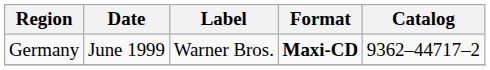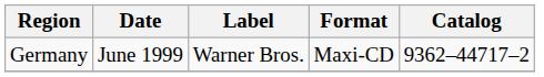Germany | Format: bold -> normal
